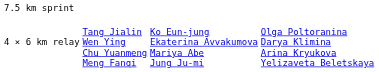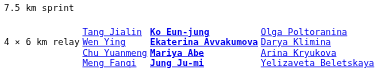4 × 6 km relay | column 3: normal -> bold
